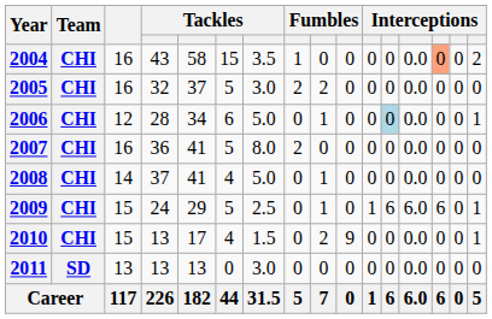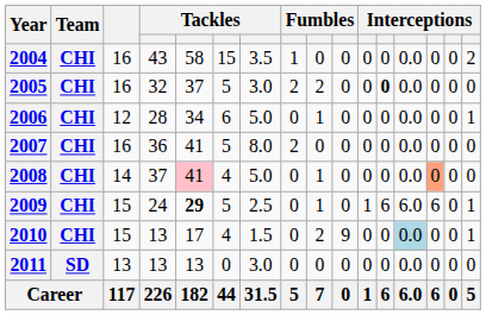2004 | column 14: lightsalmon background -> no background
2005 | column 12: normal -> bold
2006 | column 12: lightblue background -> no background
2008 | column 5: no background -> pink background
2008 | column 14: no background -> lightsalmon background
2009 | column 5: normal -> bold
2010 | column 13: no background -> lightblue background
